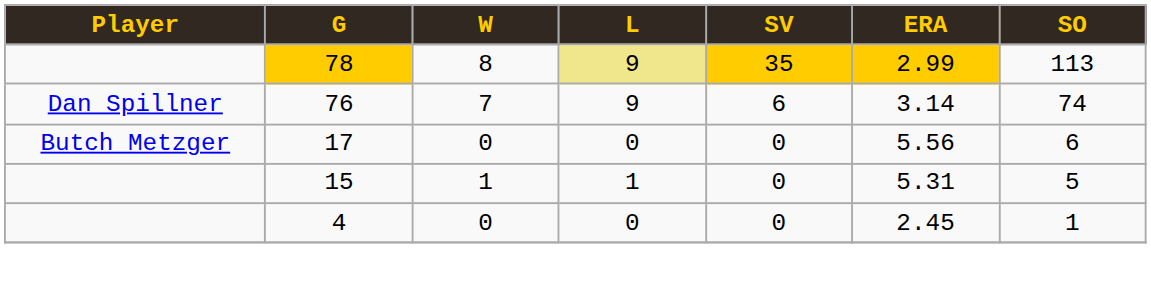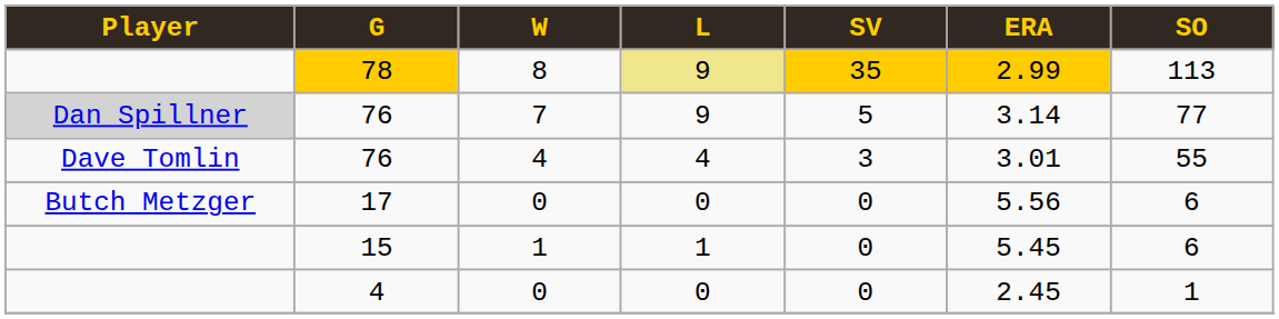76 / 7 | Player: no background -> lightgrey background
76 / 7 | SV: 6 -> 5
76 / 7 | SO: 74 -> 77
+ row: Dave Tomlin | 76 | 4 | 4 | 3 | 3.01 | 55
15 | ERA: 5.31 -> 5.45
15 | SO: 5 -> 6
